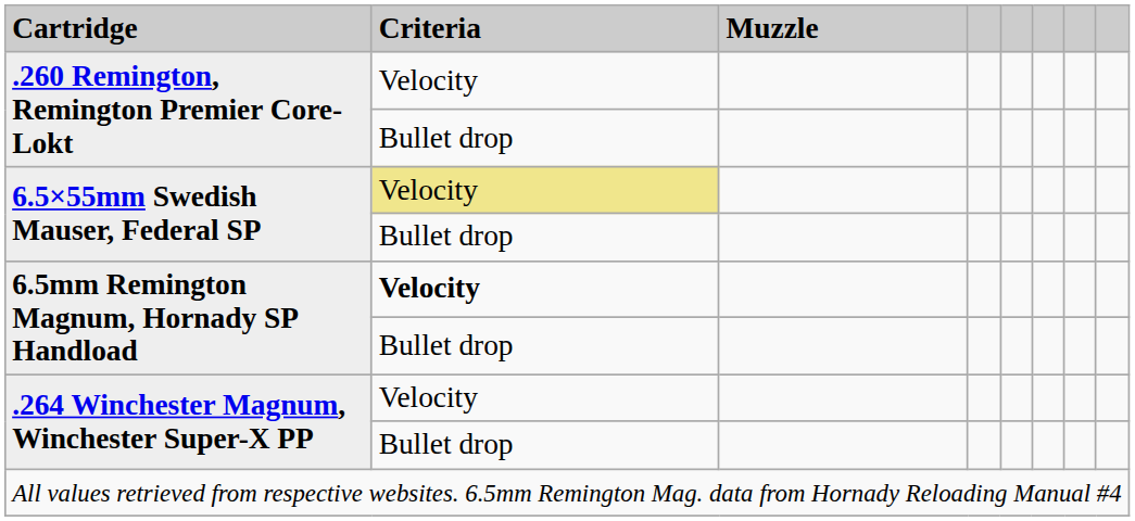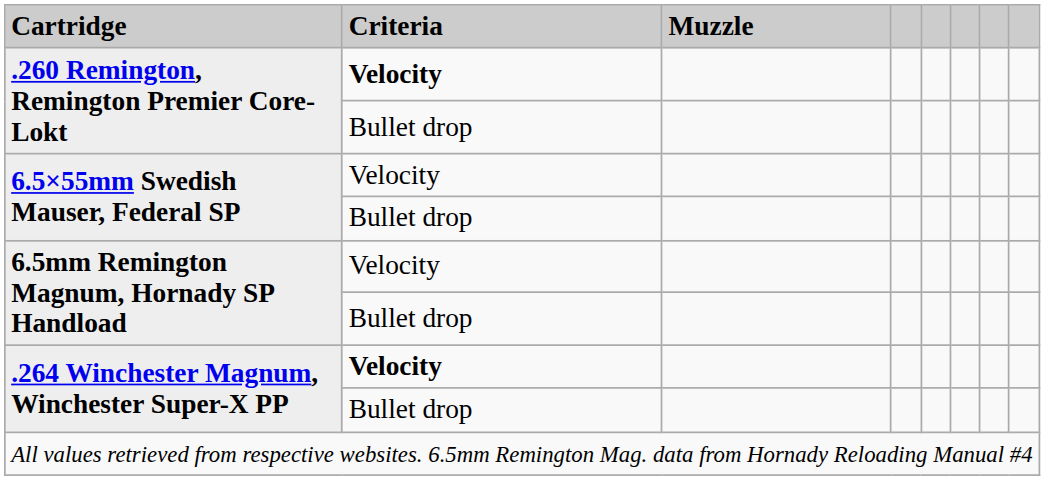.260 Remington, Remington Premier Core-Lokt / Velocity | Criteria: normal -> bold
6.5×55mm Swedish Mauser, Federal SP / Velocity | Criteria: khaki background -> no background
6.5mm Remington Magnum, Hornady SP Handload / Velocity | Criteria: bold -> normal
.264 Winchester Magnum, Winchester Super-X PP / Velocity | Criteria: normal -> bold
